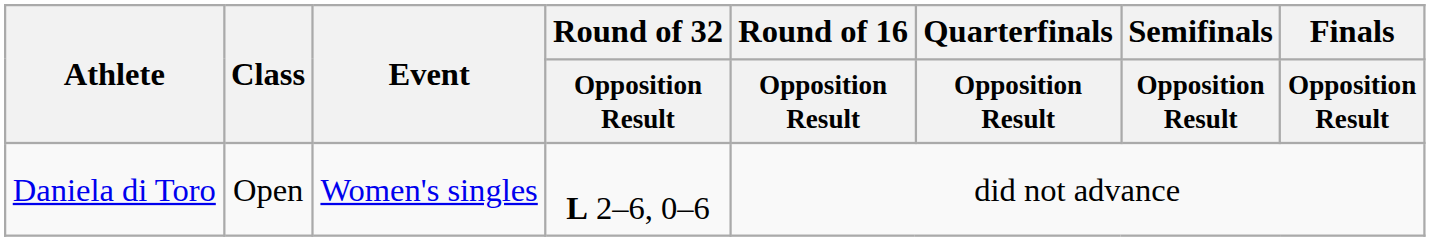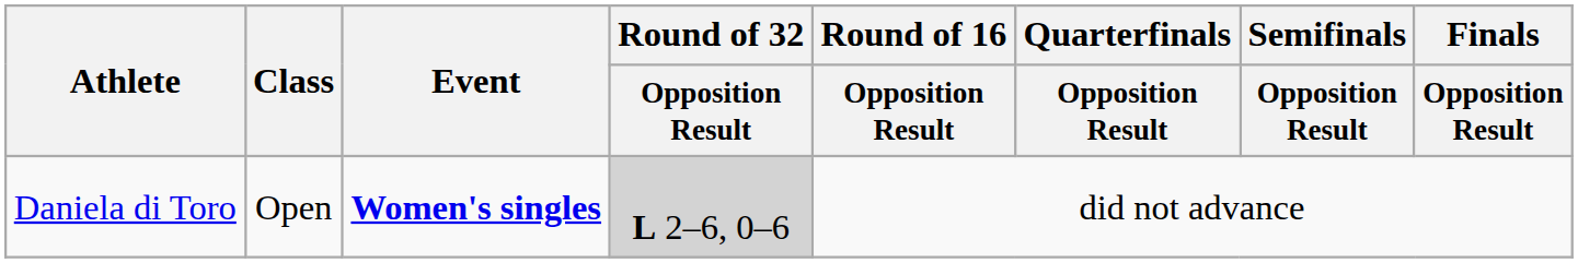Daniela di Toro | Event: normal -> bold
Daniela di Toro | Round of 32 / Opposition Result: no background -> lightgrey background
